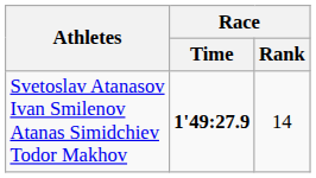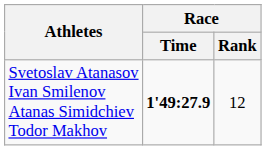row 3 | Race / Rank: 14 -> 12
